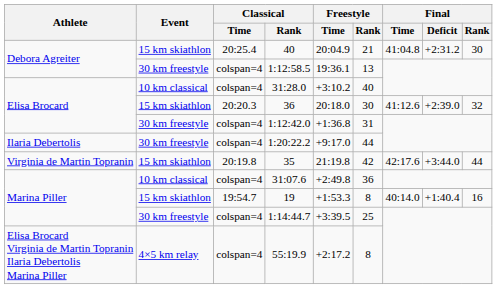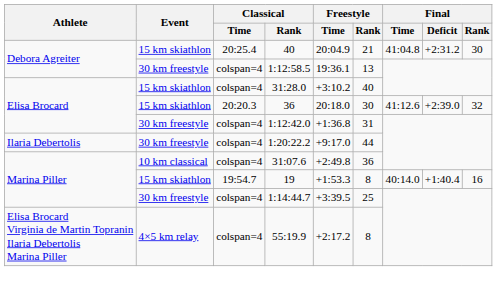31:28.0 | Event: 10 km classical -> 15 km skiathlon
- row: Virginia de Martin Topranin | 15 km skiathlon | 20:19.8 | 35 | 21:19.8 | 42 | 42:17.6 | +3:44.0 | 44
